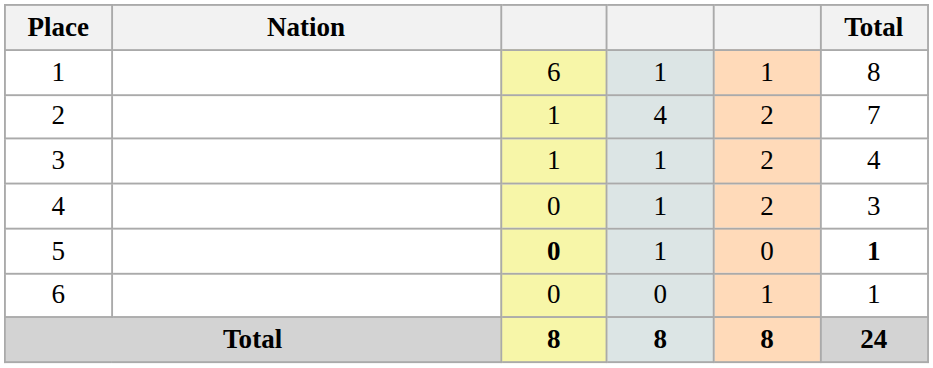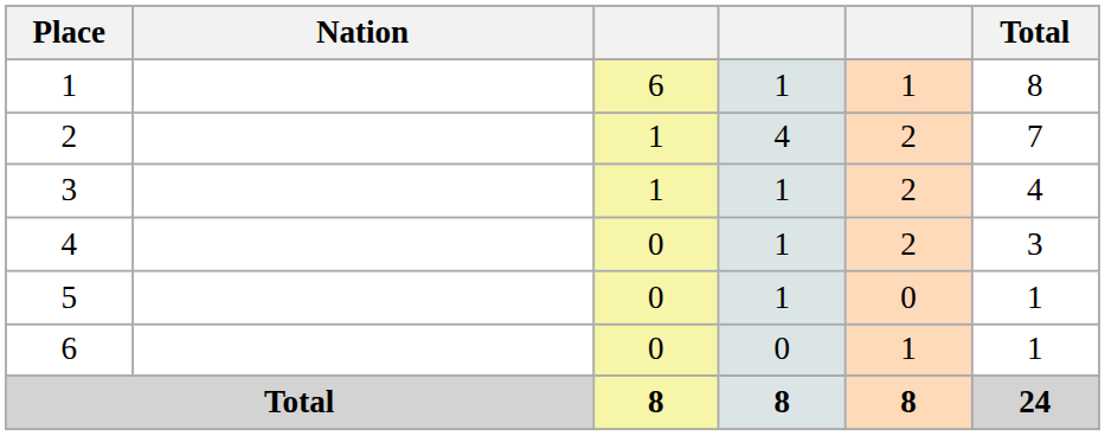5 | column 3: bold -> normal
5 | Total: bold -> normal
